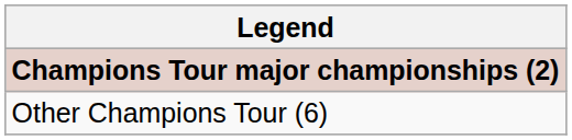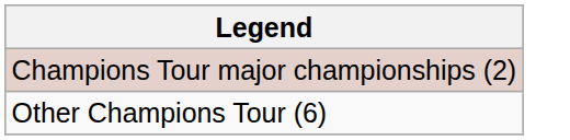row 2 | column 1: bold -> normal
